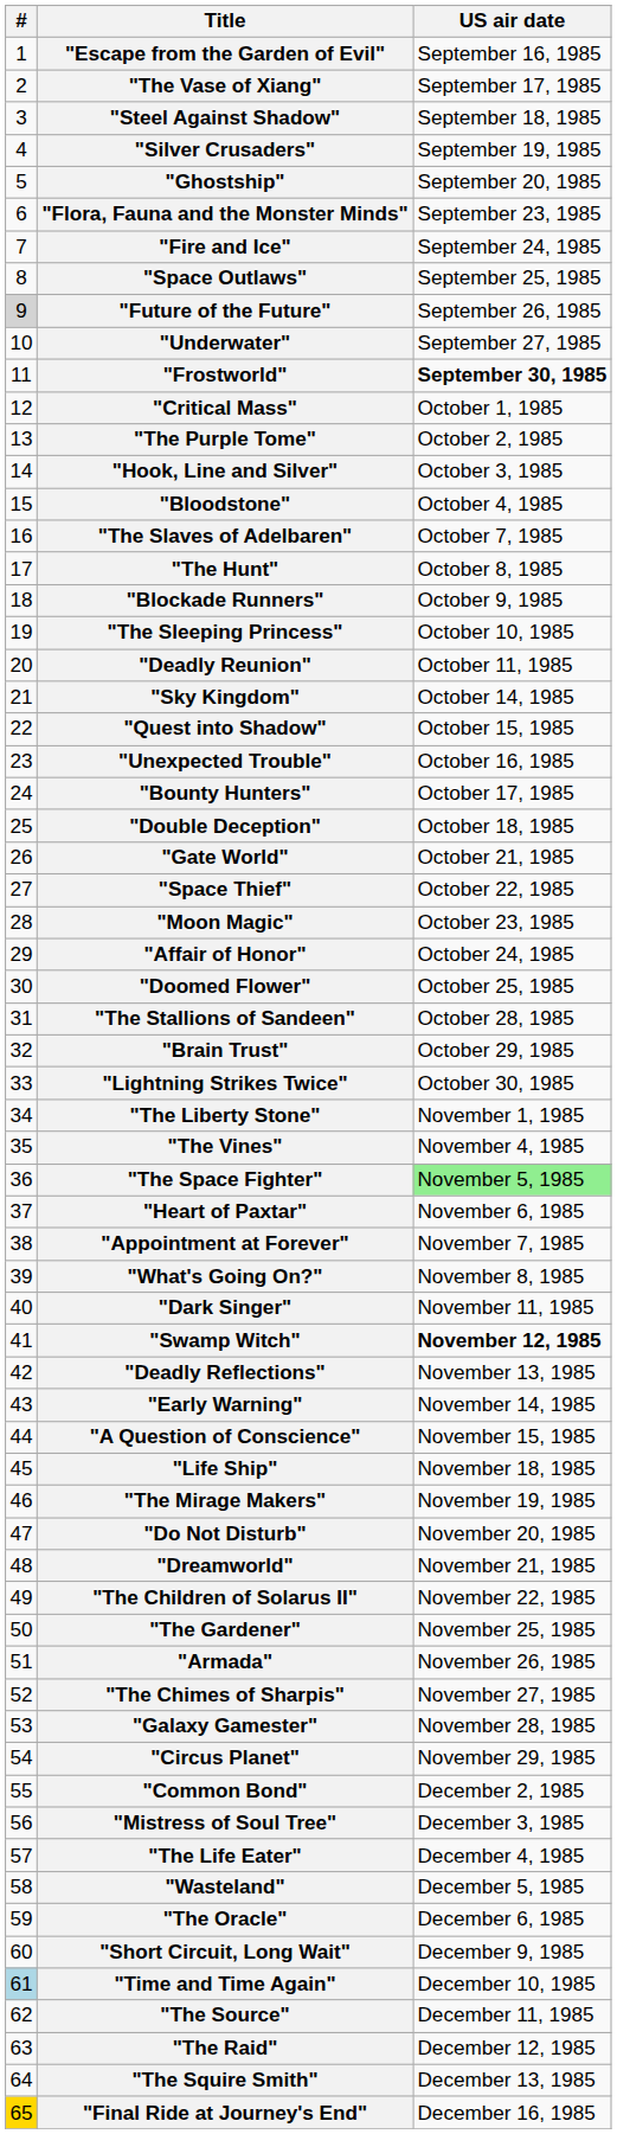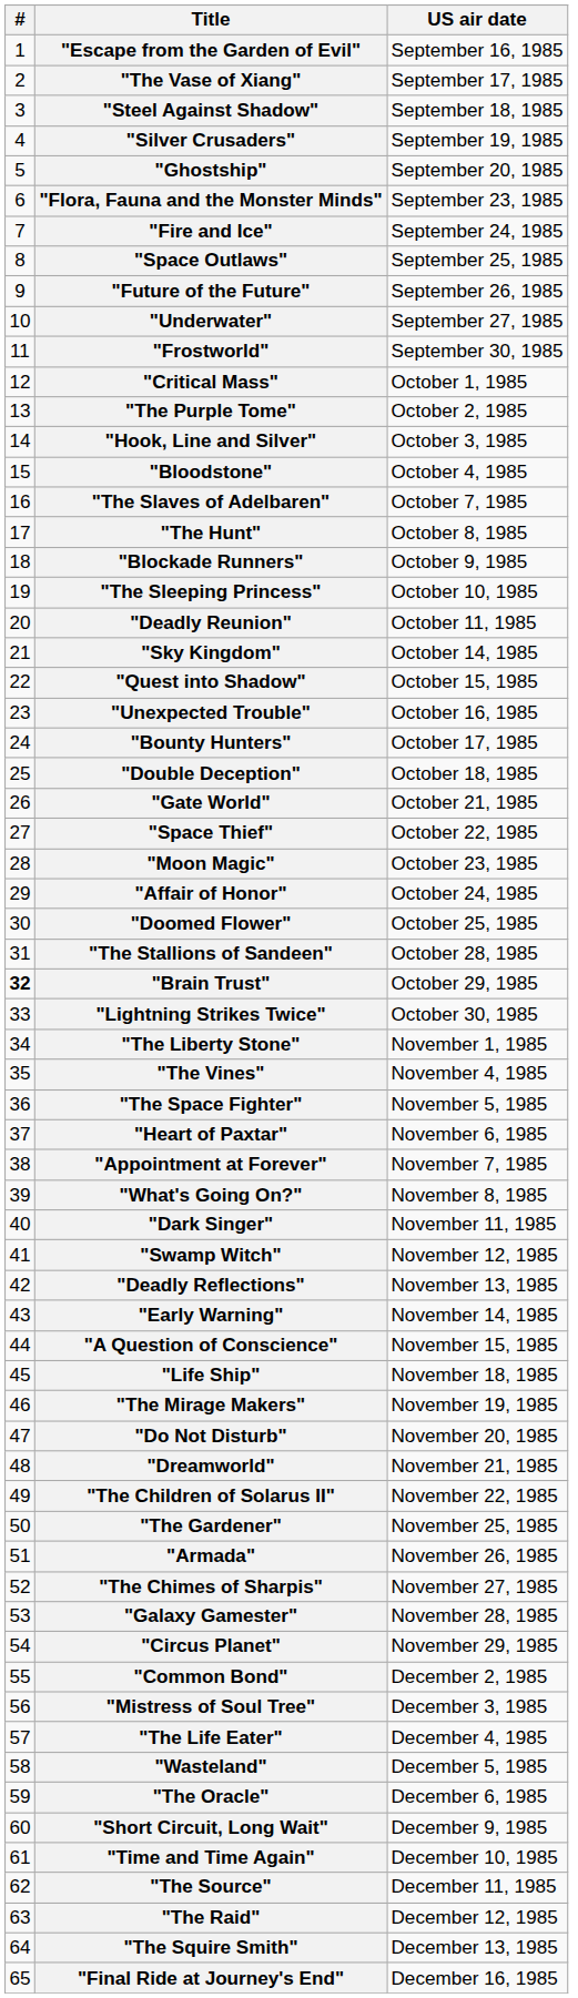"Future of the Future" | #: lightgrey background -> no background
"Frostworld" | US air date: bold -> normal
"Brain Trust" | #: normal -> bold
"The Space Fighter" | US air date: lightgreen background -> no background
"Swamp Witch" | US air date: bold -> normal
"Time and Time Again" | #: lightblue background -> no background
"Final Ride at Journey's End" | #: gold background -> no background
